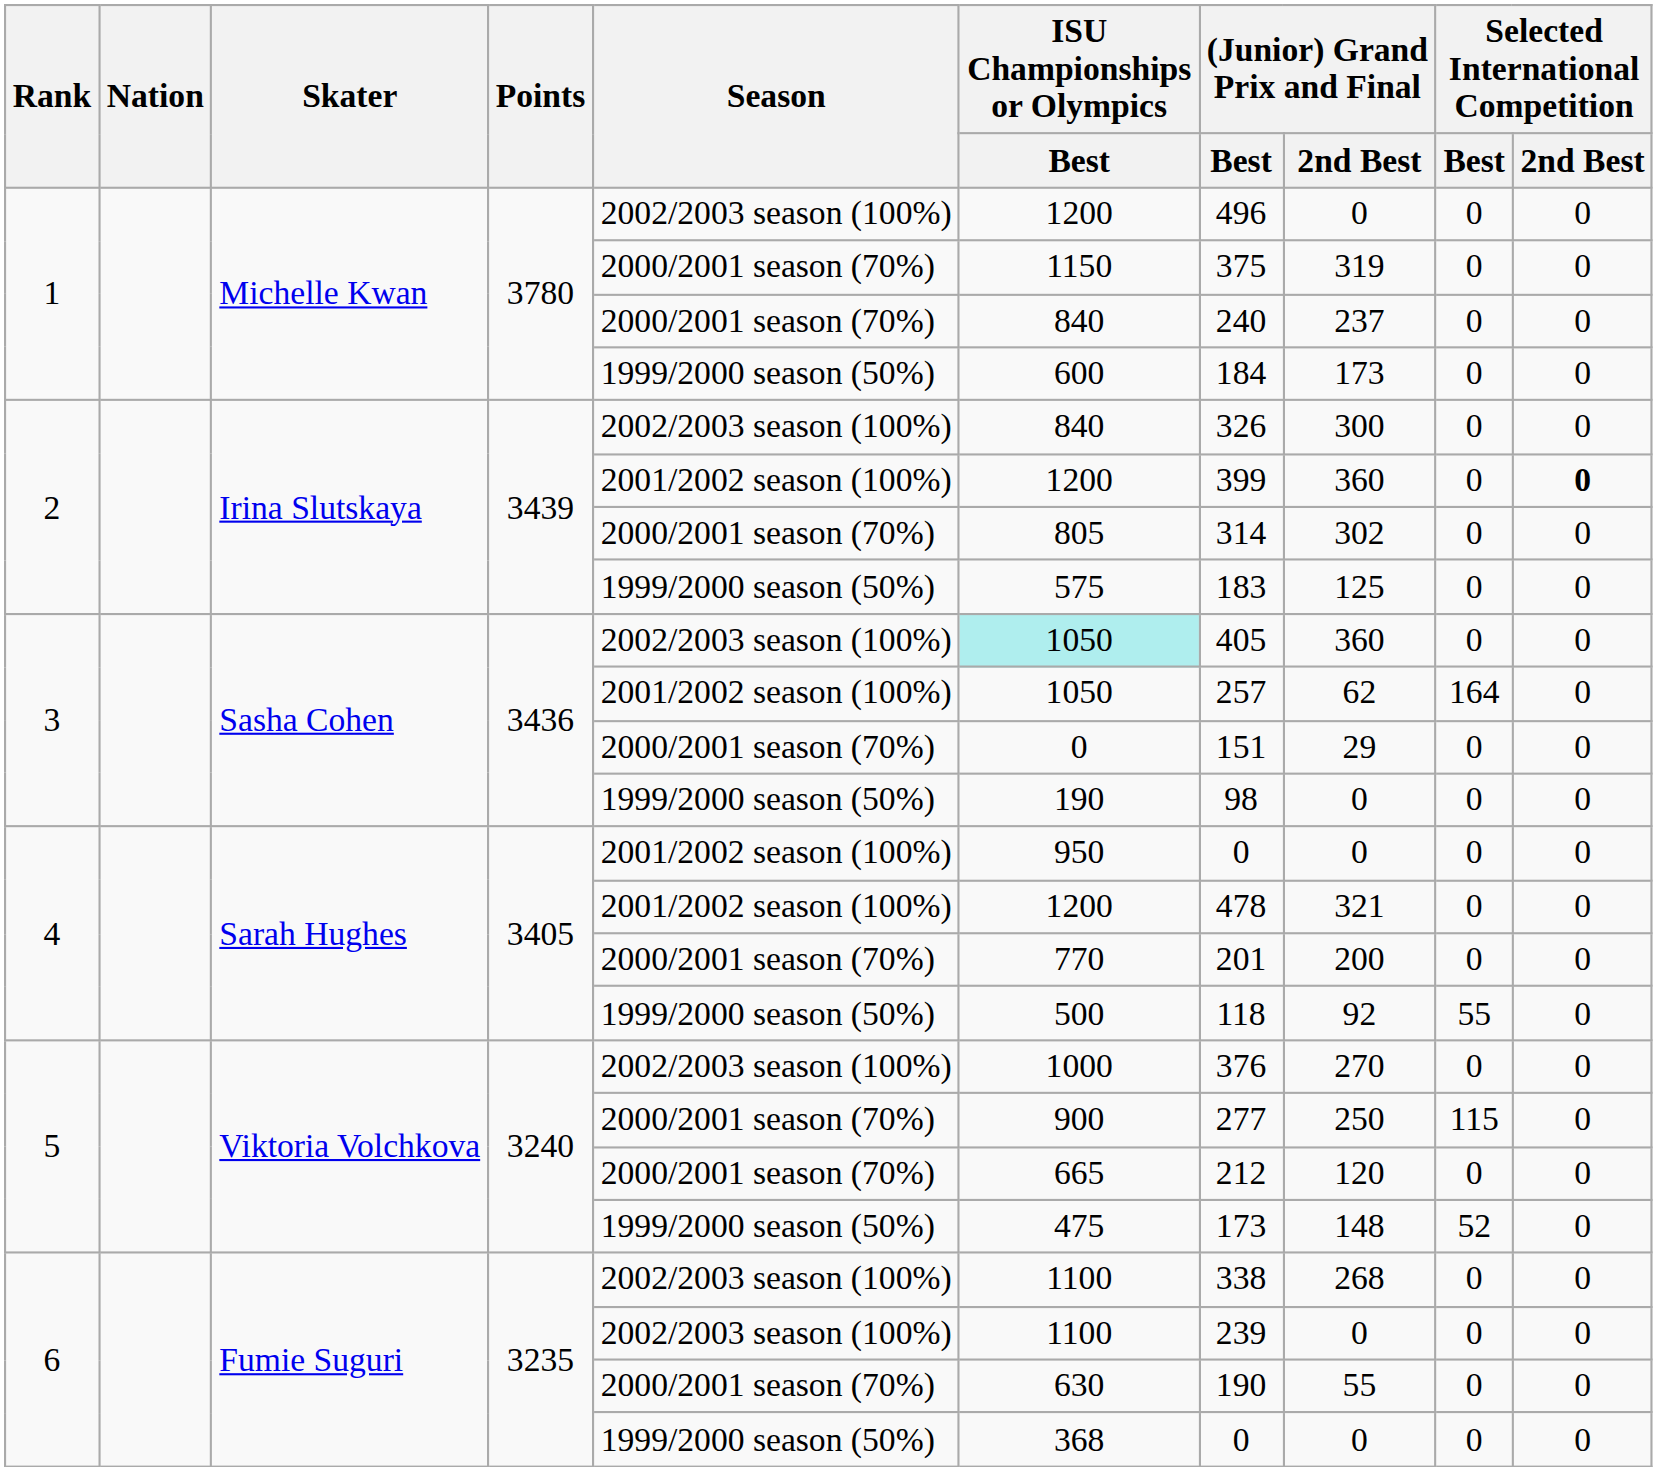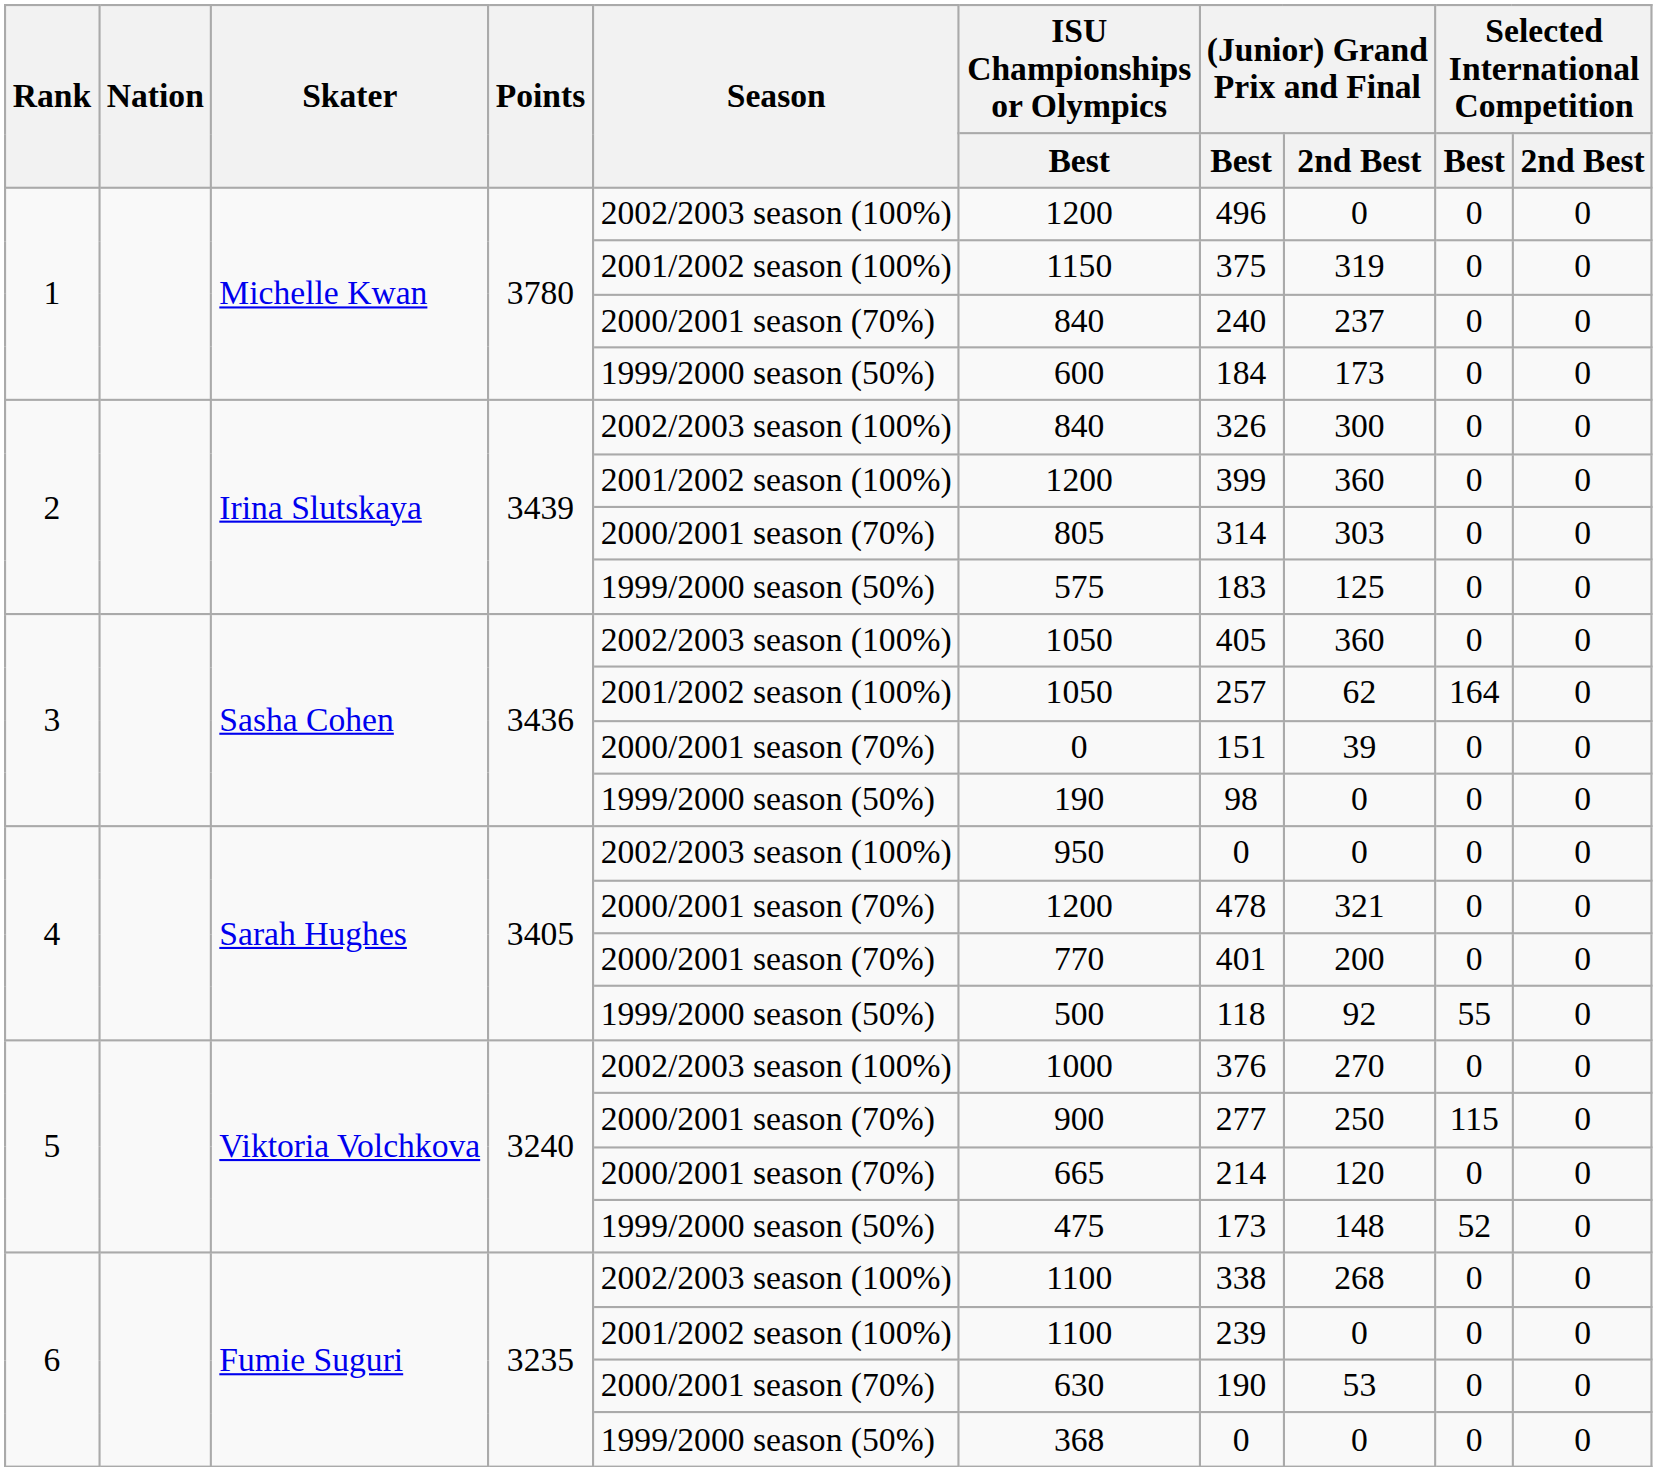row 4 | Season: 2000/2001 season (70%) -> 2001/2002 season (100%)
row 8 | Selected International Competition / 2nd Best: bold -> normal
row 9 | (Junior) Grand Prix and Final / 2nd Best: 302 -> 303
row 11 | ISU Championships or Olympics / Best: paleturquoise background -> no background
row 13 | (Junior) Grand Prix and Final / 2nd Best: 29 -> 39
row 15 | Season: 2001/2002 season (100%) -> 2002/2003 season (100%)
row 16 | Season: 2001/2002 season (100%) -> 2000/2001 season (70%)
row 17 | (Junior) Grand Prix and Final / Best: 201 -> 401
row 21 | (Junior) Grand Prix and Final / Best: 212 -> 214
row 24 | Season: 2002/2003 season (100%) -> 2001/2002 season (100%)
row 25 | (Junior) Grand Prix and Final / 2nd Best: 55 -> 53
